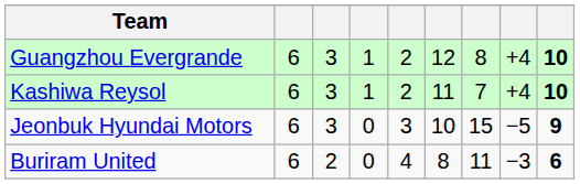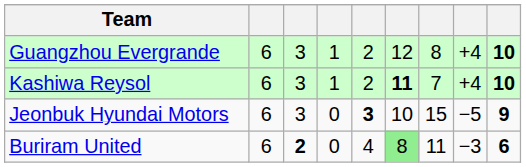Kashiwa Reysol | column 6: normal -> bold
Jeonbuk Hyundai Motors | column 5: normal -> bold
Buriram United | column 3: normal -> bold
Buriram United | column 6: no background -> lightgreen background
